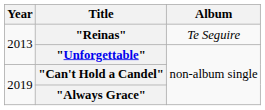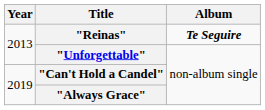"Reinas" | Album: normal -> bold
